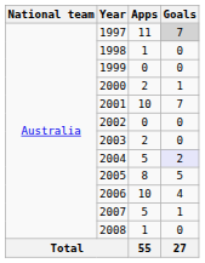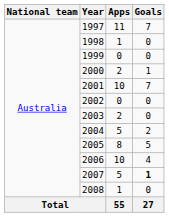1997 | Goals: lightgrey background -> no background
2004 | Goals: lavender background -> no background
2007 | Goals: normal -> bold
